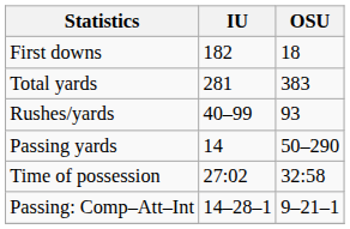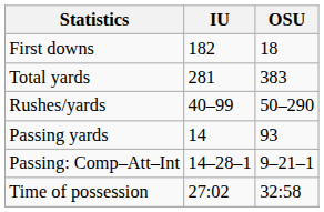Rushes/yards | OSU: 93 -> 50–290
Passing yards | OSU: 50–290 -> 93
rows swapped: Passing: Comp–Att–Int <-> Time of possession
